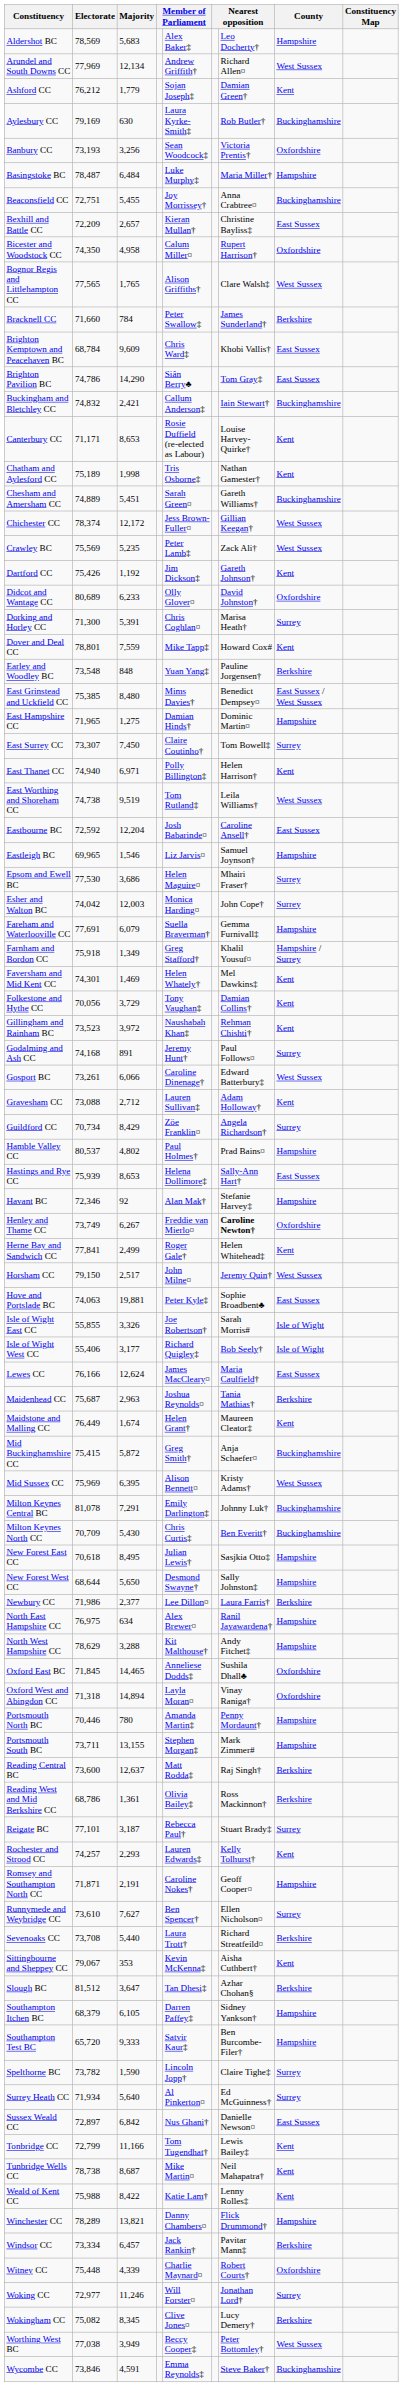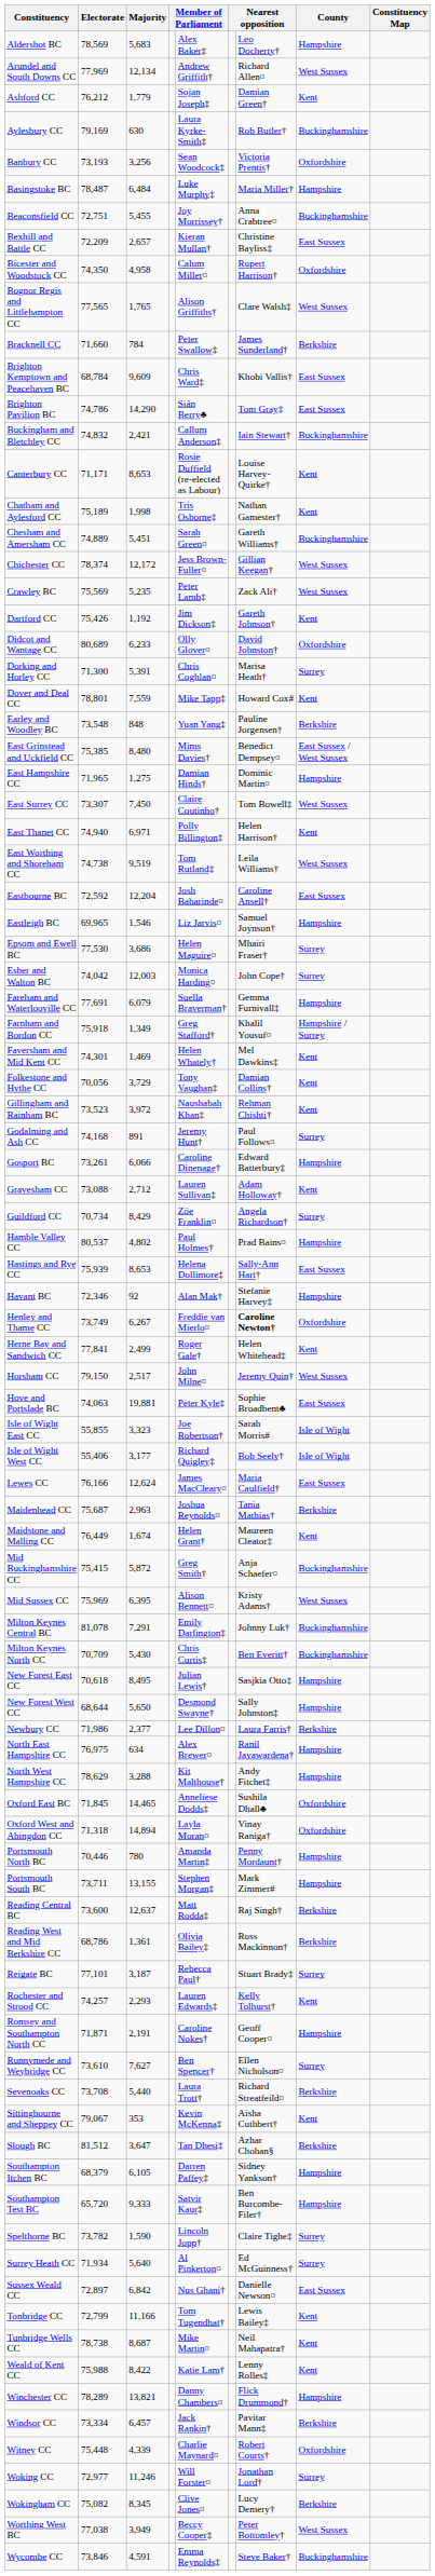East Surrey CC | County: Surrey -> West Sussex
Gosport BC | County: West Sussex -> Hampshire
Isle of Wight East CC | Majority: 3,326 -> 3,323
